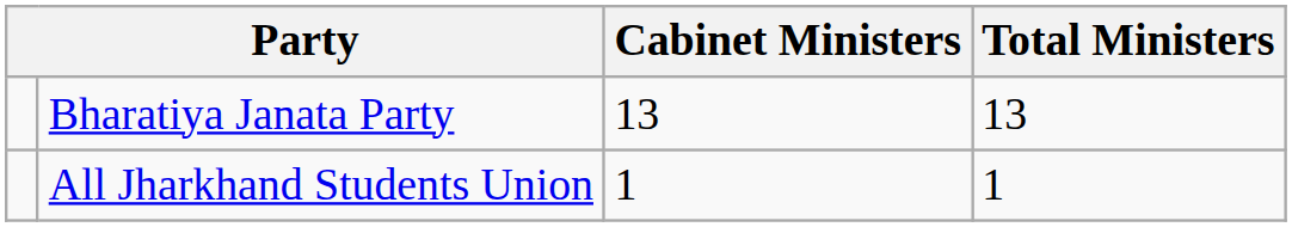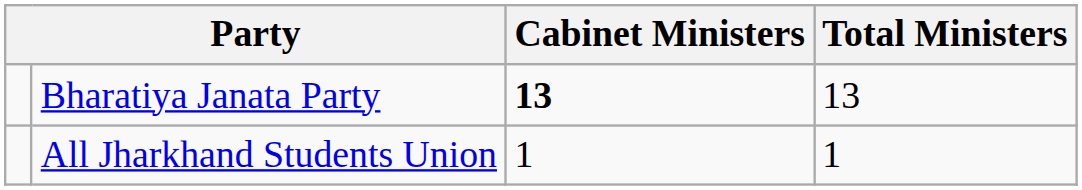Bharatiya Janata Party | Cabinet Ministers: normal -> bold
